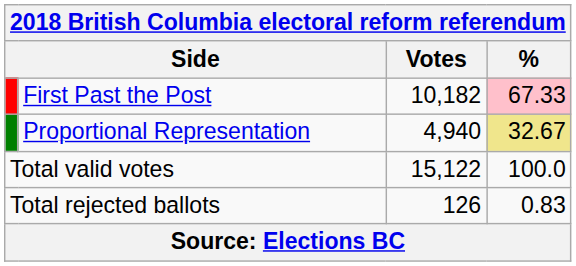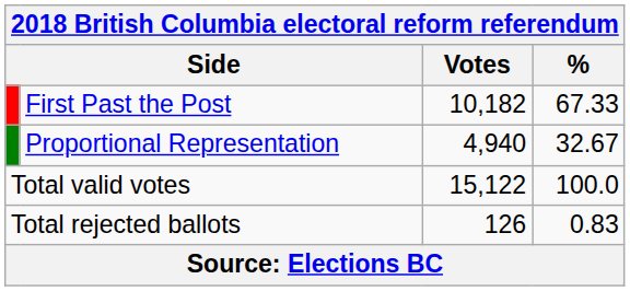First Past the Post | %: pink background -> no background
Proportional Representation | %: khaki background -> no background
